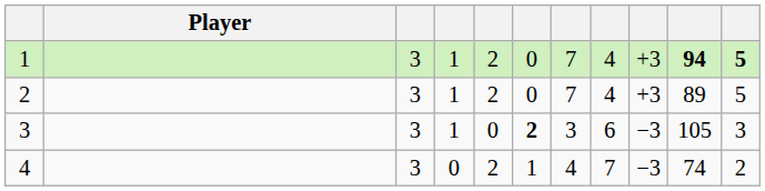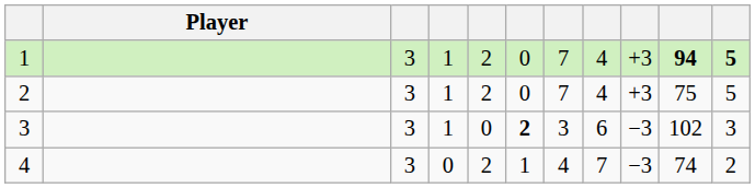row 3 | column 10: 89 -> 75
row 4 | column 10: 105 -> 102
